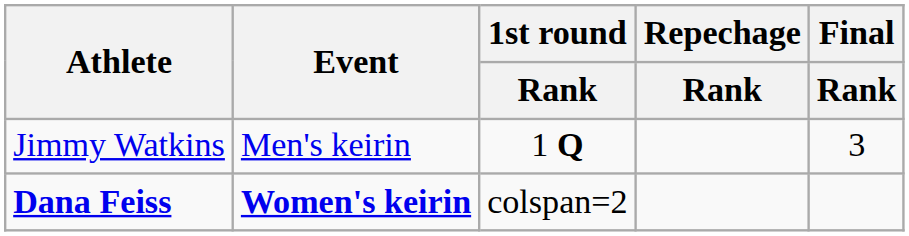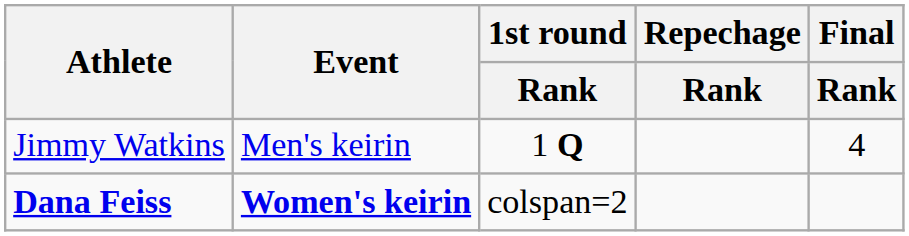Jimmy Watkins | Final / Rank: 3 -> 4
